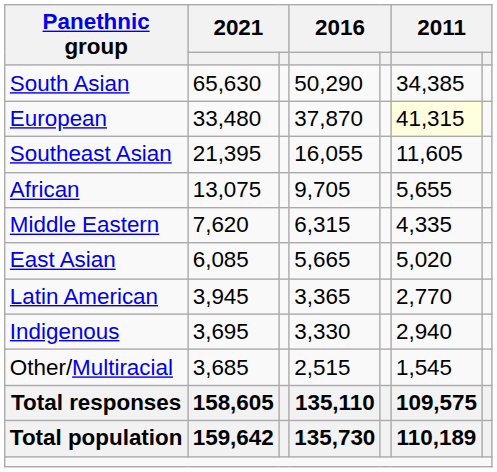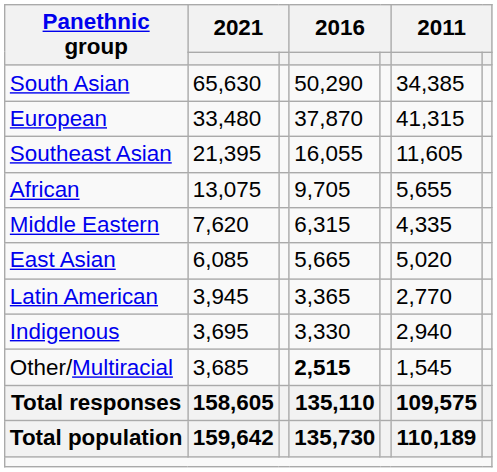European | column 6: lightyellow background -> no background
Other/Multiracial | column 4: normal -> bold
